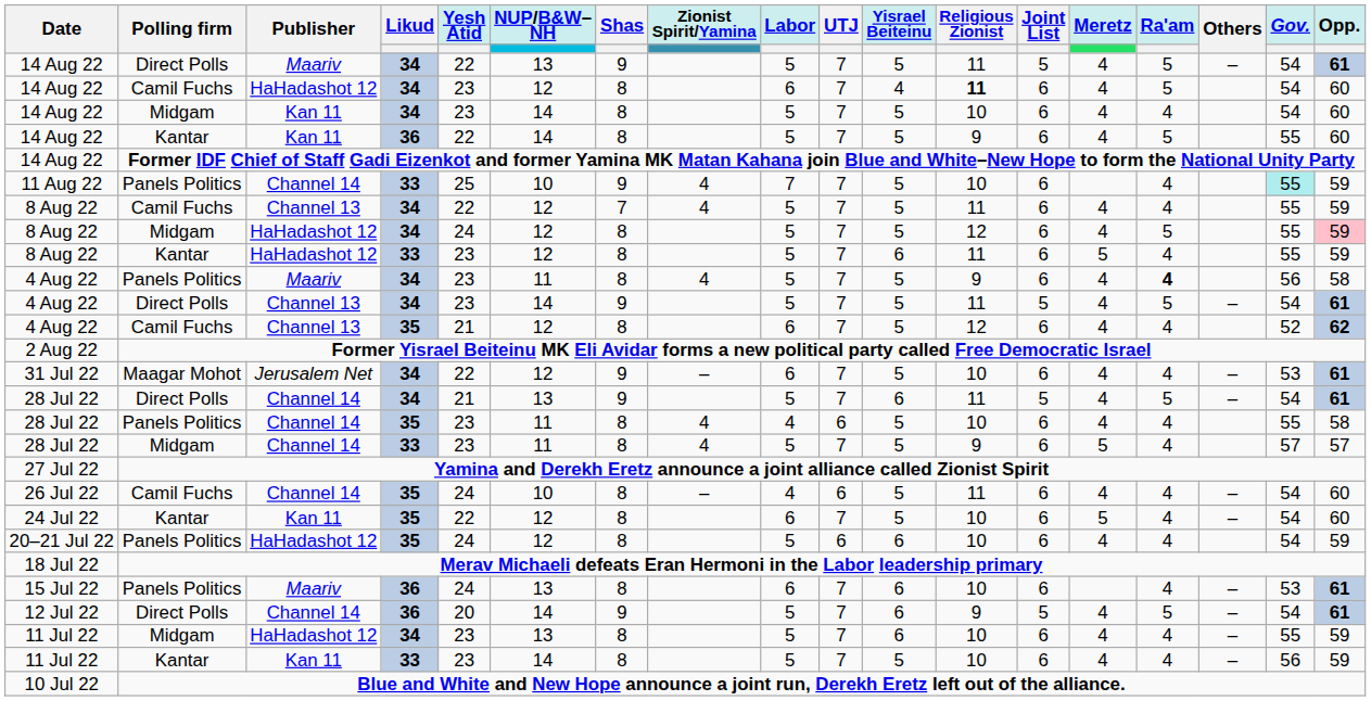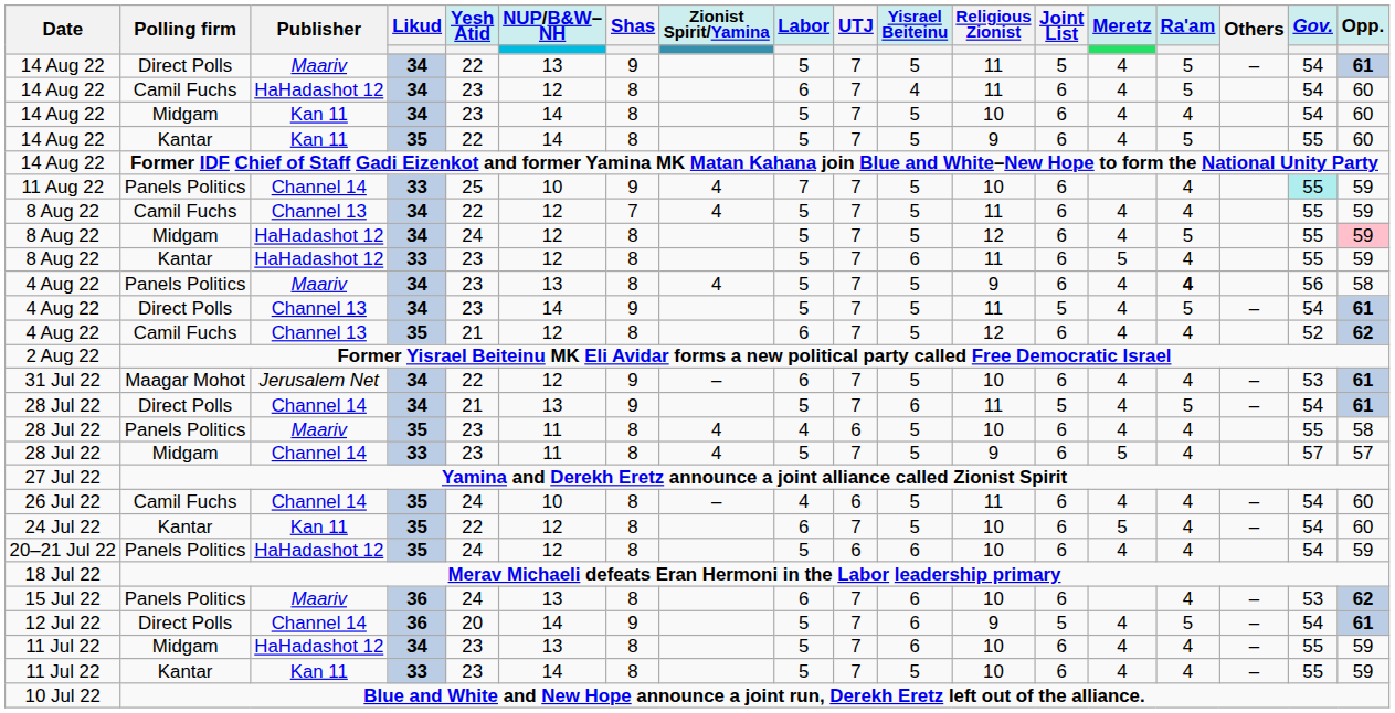14 Aug 22 / Camil Fuchs | Religious Zionist: bold -> normal
14 Aug 22 / Kantar | Likud: 36 -> 35
4 Aug 22 / Panels Politics | NUP/B&W– NH: 11 -> 13
28 Jul 22 / Panels Politics | Publisher: Channel 14 -> Maariv
15 Jul 22 | Opp.: 61 -> 62
11 Jul 22 / Kantar | Gov.: 56 -> 55
